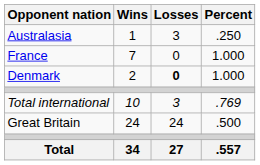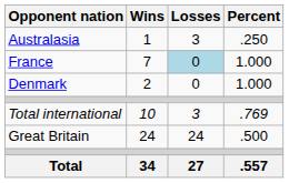France | Losses: no background -> lightblue background
Denmark | Losses: bold -> normal
